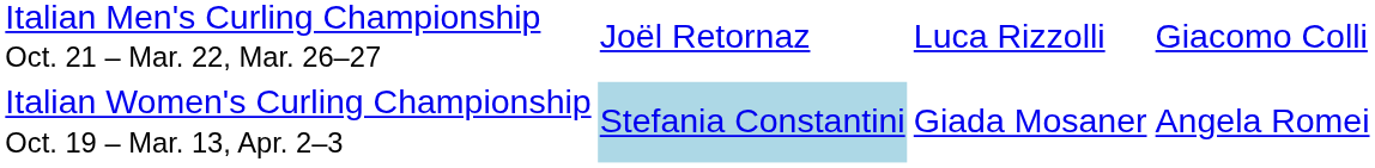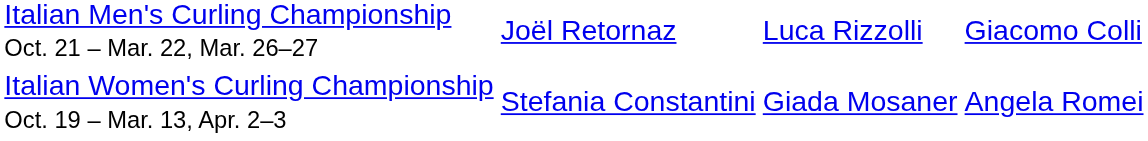row 2 | column 2: lightblue background -> no background
